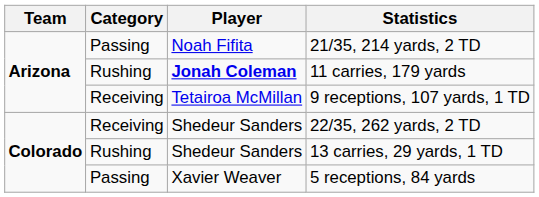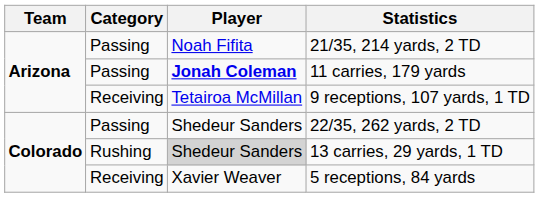11 carries, 179 yards | Category: Rushing -> Passing
22/35, 262 yards, 2 TD | Category: Receiving -> Passing
13 carries, 29 yards, 1 TD | Player: no background -> lightgrey background
5 receptions, 84 yards | Category: Passing -> Receiving
